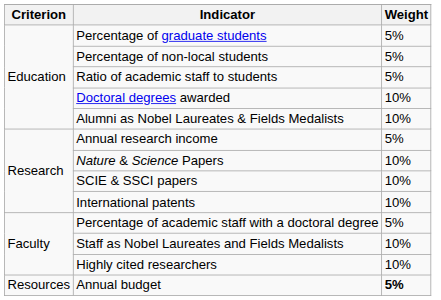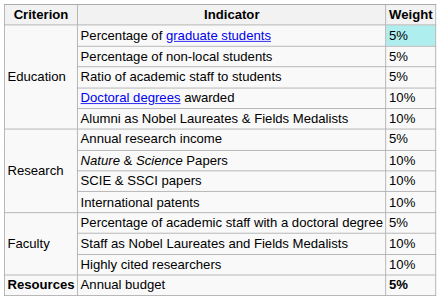Percentage of graduate students | Weight: no background -> paleturquoise background
Annual budget | Criterion: normal -> bold
